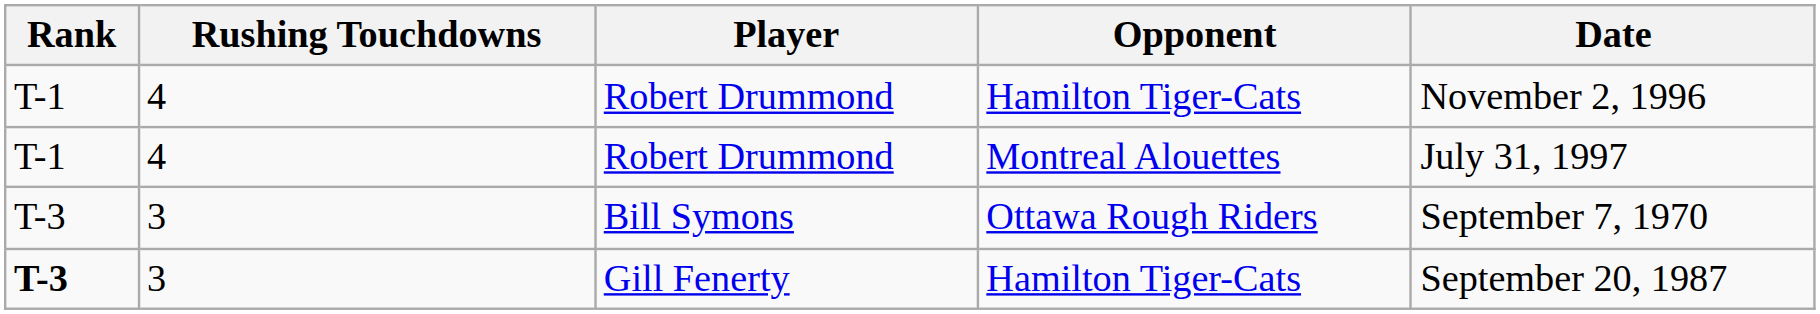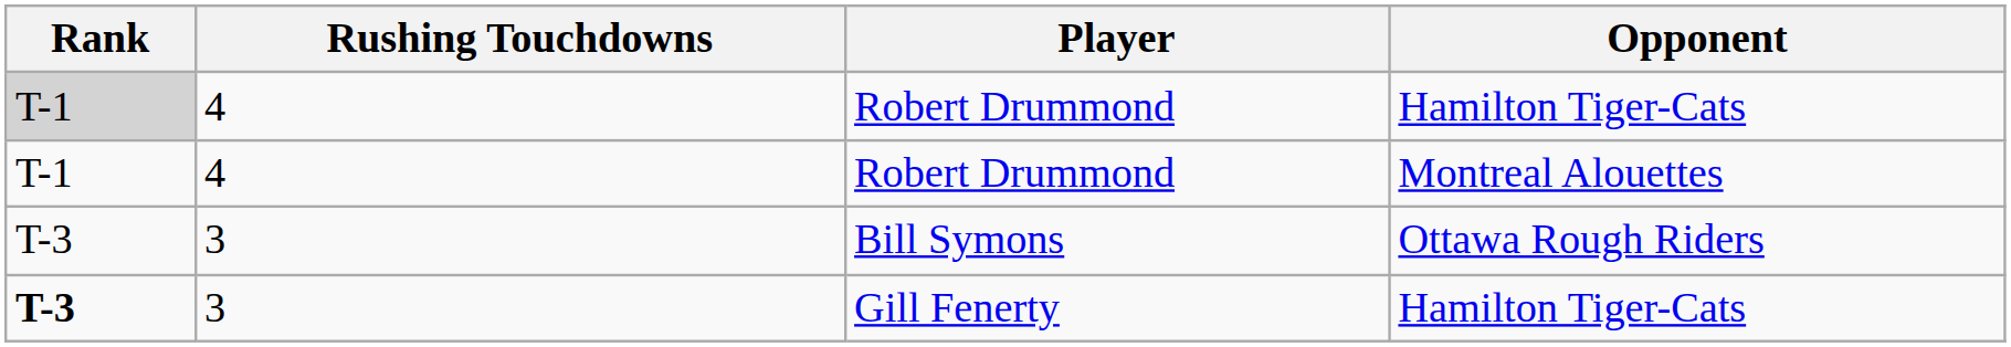- column: Date | November 2, 1996 | July 31, 1997 | September 7, 1970 | September 20, 1987
Robert Drummond / Hamilton Tiger-Cats | Rank: no background -> lightgrey background
